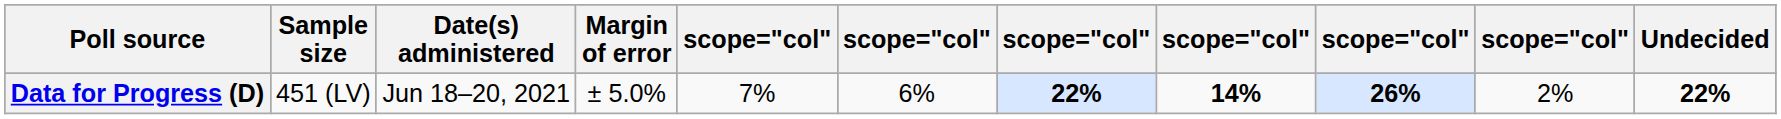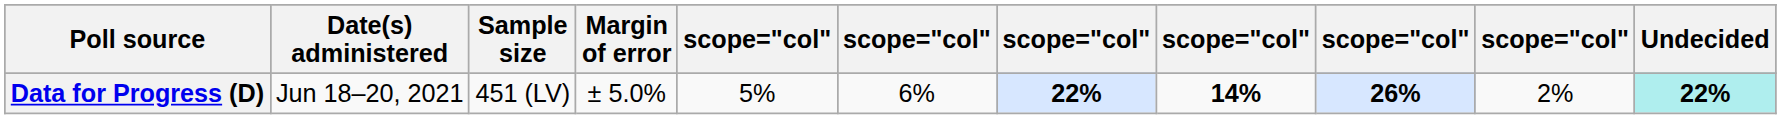columns swapped: Date(s) administered <-> Sample size
Data for Progress (D) | column 5: 7% -> 5%
Data for Progress (D) | Undecided: no background -> paleturquoise background
